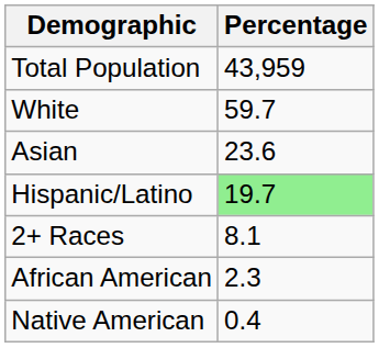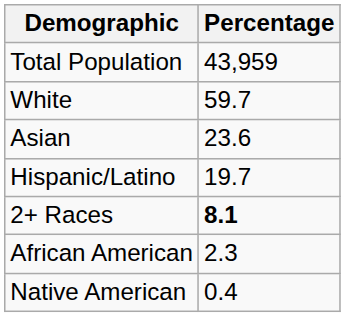Hispanic/Latino | Percentage: lightgreen background -> no background
2+ Races | Percentage: normal -> bold
